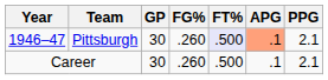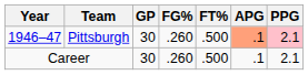1946–47 | FT%: lavender background -> no background
1946–47 | PPG: no background -> pink background
